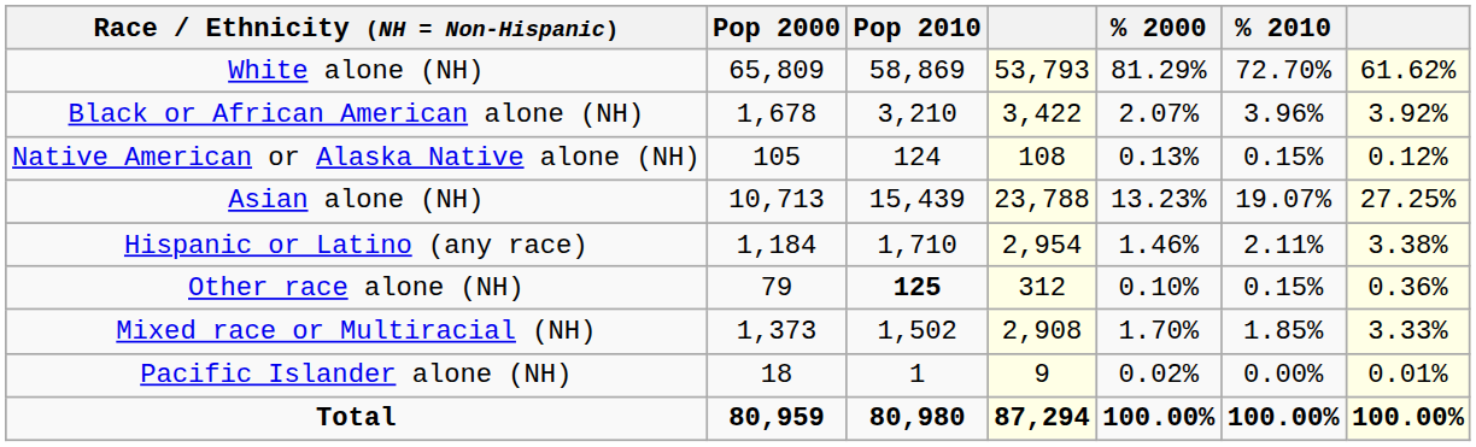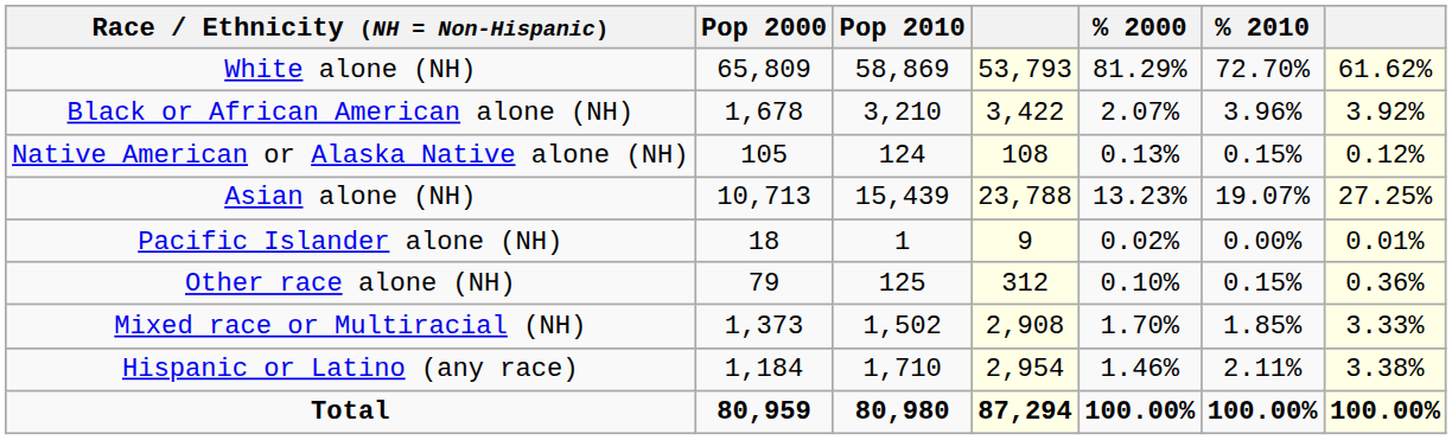rows swapped: Pacific Islander alone (NH) <-> Hispanic or Latino (any race)
Other race alone (NH) | Pop 2010: bold -> normal
